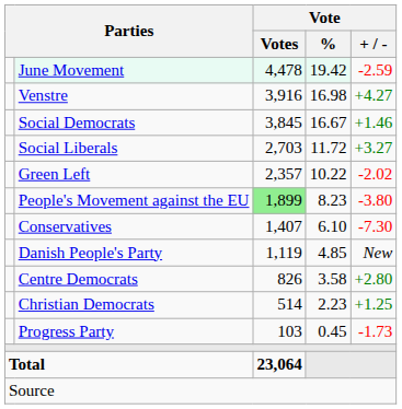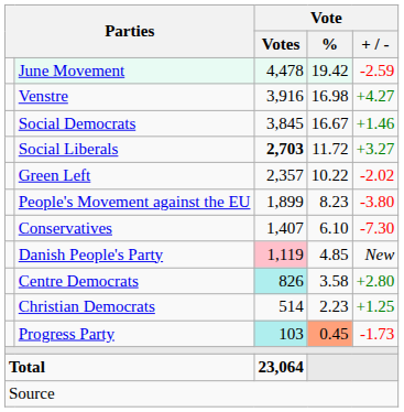Social Liberals | Vote / Votes: normal -> bold
People's Movement against the EU | Vote / Votes: lightgreen background -> no background
Danish People's Party | Vote / Votes: no background -> pink background
Centre Democrats | Vote / Votes: no background -> paleturquoise background
Progress Party | Vote / Votes: no background -> paleturquoise background
Progress Party | Vote / %: no background -> lightsalmon background
